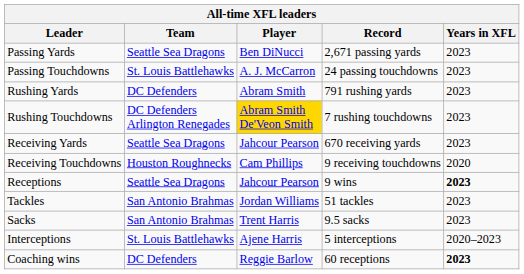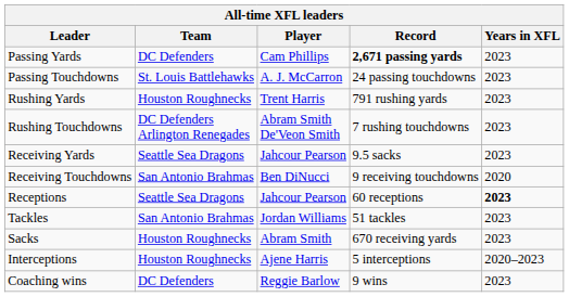Passing Yards | Team: Seattle Sea Dragons -> DC Defenders
Passing Yards | Player: Ben DiNucci -> Cam Phillips
Passing Yards | Record: normal -> bold
Rushing Yards | Team: DC Defenders -> Houston Roughnecks
Rushing Yards | Player: Abram Smith -> Trent Harris
Rushing Touchdowns | Player: gold background -> no background
Receiving Yards | Record: 670 receiving yards -> 9.5 sacks
Receiving Touchdowns | Team: Houston Roughnecks -> San Antonio Brahmas
Receiving Touchdowns | Player: Cam Phillips -> Ben DiNucci
Receptions | Record: 9 wins -> 60 receptions
Sacks | Team: San Antonio Brahmas -> Houston Roughnecks
Sacks | Player: Trent Harris -> Abram Smith
Sacks | Record: 9.5 sacks -> 670 receiving yards
Interceptions | Team: St. Louis Battlehawks -> Houston Roughnecks
Coaching wins | Record: 60 receptions -> 9 wins
Coaching wins | Years in XFL: bold -> normal
